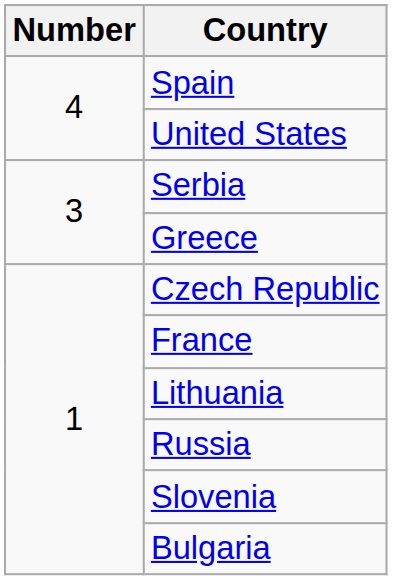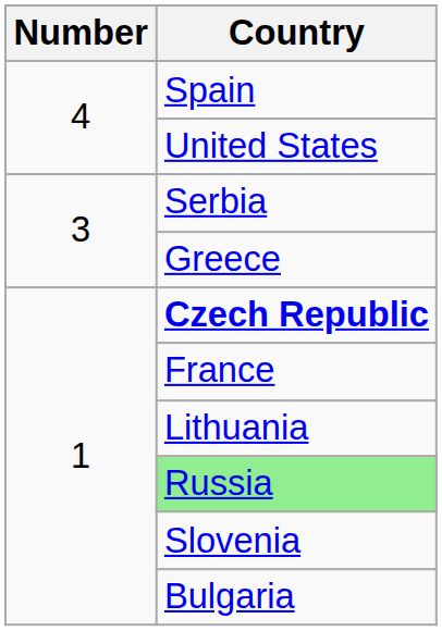Czech Republic | Country: normal -> bold
Russia | Country: no background -> lightgreen background
